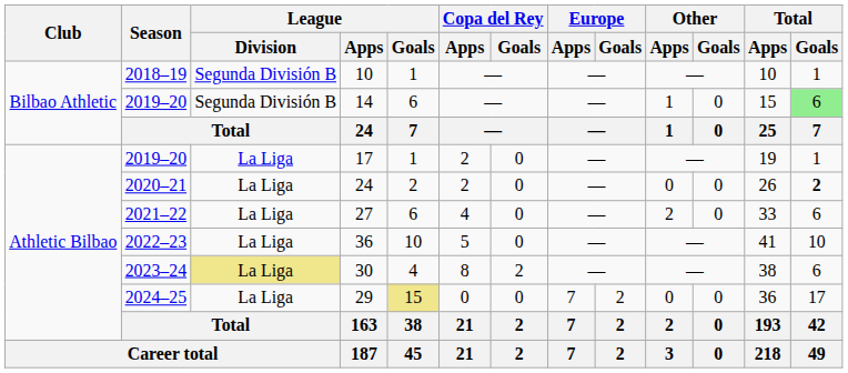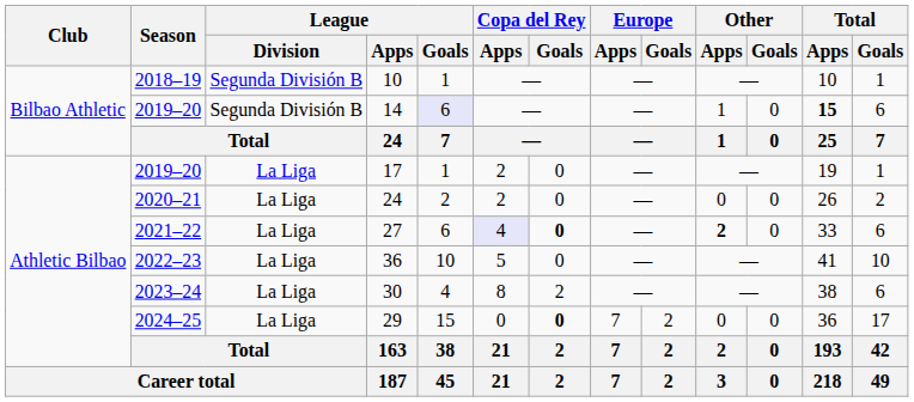14 | League / Goals: no background -> lavender background
14 | Total / Apps: normal -> bold
14 | Total / Goals: lightgreen background -> no background
2020–21 / 24 | Total / Goals: bold -> normal
27 | Copa del Rey / Apps: no background -> lavender background
27 | Copa del Rey / Goals: normal -> bold
27 | Other / Apps: normal -> bold
30 | League / Division: khaki background -> no background
29 | League / Goals: khaki background -> no background
29 | Copa del Rey / Goals: normal -> bold
